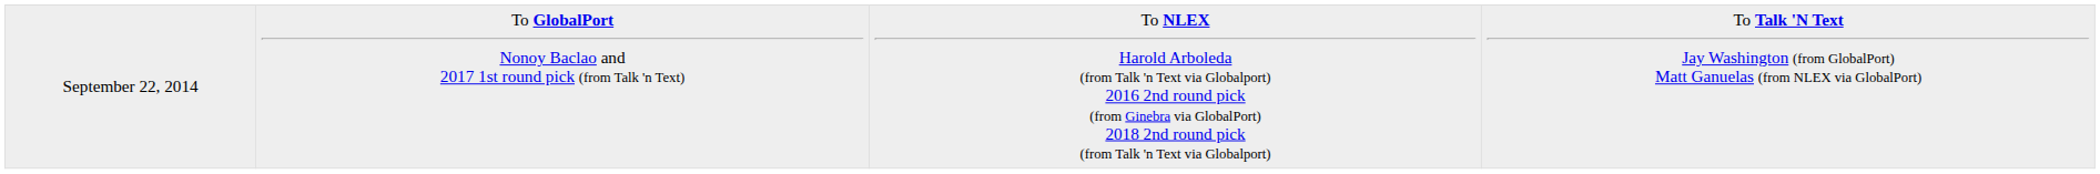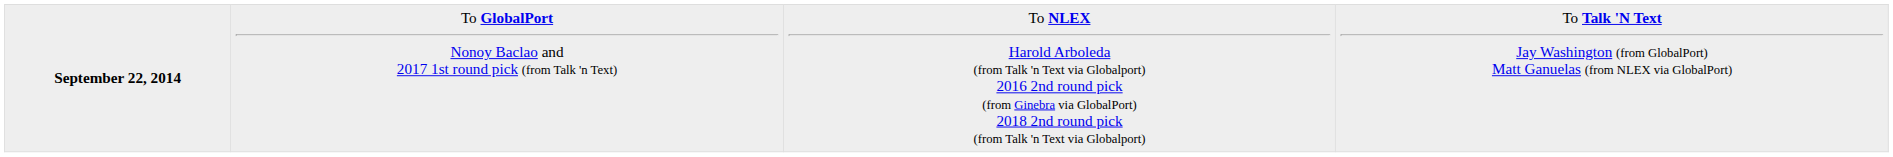September 22, 2014 | column 1: normal -> bold
